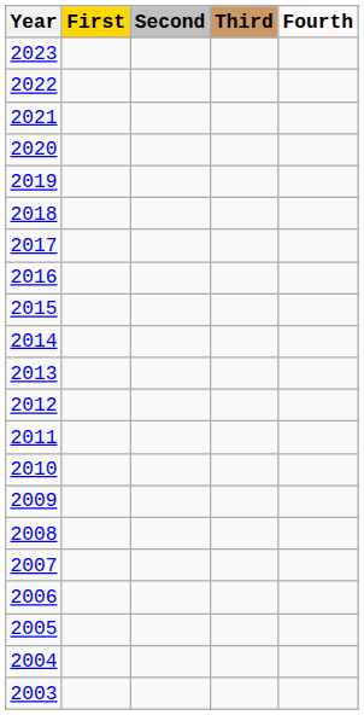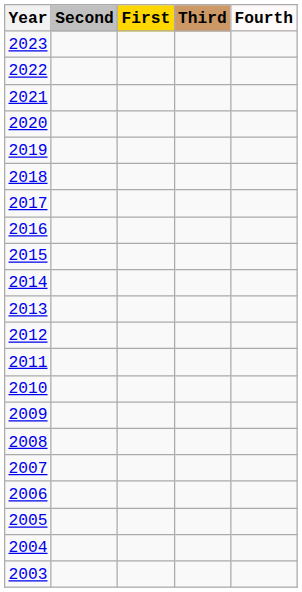columns swapped: First <-> Second
